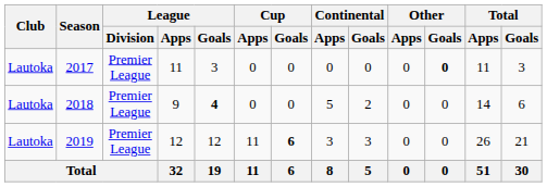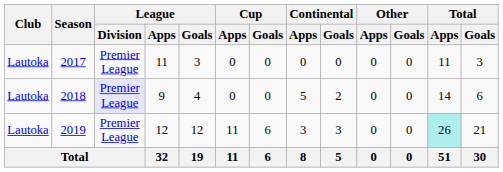2017 | Other / Goals: bold -> normal
2018 | League / Division: no background -> lavender background
2018 | League / Goals: bold -> normal
2019 | Cup / Goals: bold -> normal
2019 | Total / Apps: no background -> paleturquoise background
